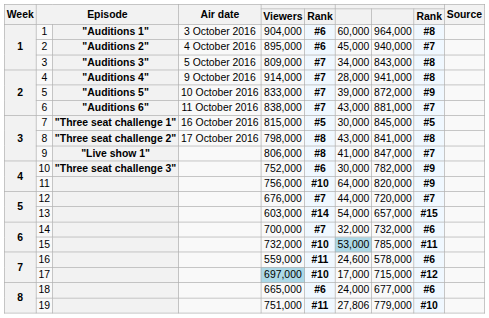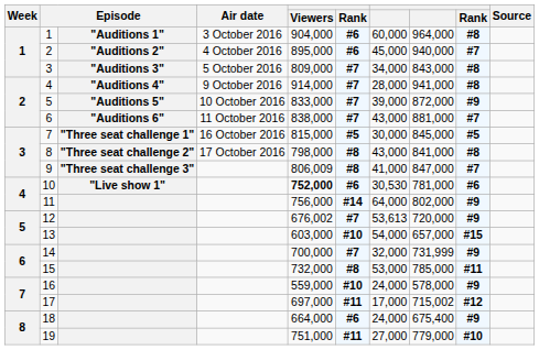9 | column 3: "Live show 1" -> "Three seat challenge 3"
9 | Viewers: 806,000 -> 806,009
10 | column 3: "Three seat challenge 3" -> "Live show 1"
10 | Viewers: normal -> bold
10 | column 7: 30,000 -> 30,530
10 | column 8: 782,000 -> 781,000
10 | column 9: #9 -> #6
11 | column 6: #10 -> #14
11 | column 8: 820,000 -> 802,000
12 | Viewers: 676,000 -> 676,002
12 | column 7: 44,000 -> 53,613
12 | column 9: #7 -> #9
13 | column 6: #14 -> #10
14 | column 8: 732,000 -> 731,999
14 | column 9: #6 -> #9
15 | column 6: #10 -> #8
15 | column 7: lightblue background -> no background
16 | column 6: #11 -> #10
16 | column 7: 24,600 -> 24,000
16 | column 9: #6 -> #9
17 | Viewers: lightblue background -> no background
17 | column 6: #10 -> #11
17 | column 8: 715,000 -> 715,002
18 | Viewers: 665,000 -> 664,000
18 | column 8: 677,000 -> 675,400
18 | column 9: #6 -> #9
19 | column 7: 27,806 -> 27,000
